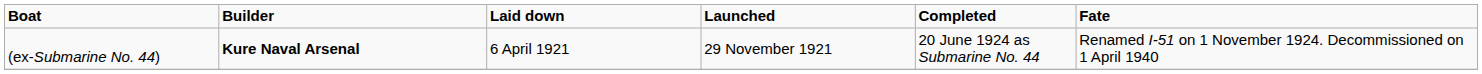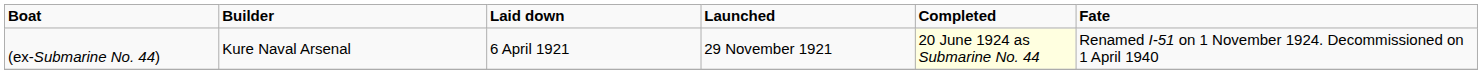(ex-Submarine No. 44) | Builder: bold -> normal
(ex-Submarine No. 44) | Completed: no background -> lightyellow background
